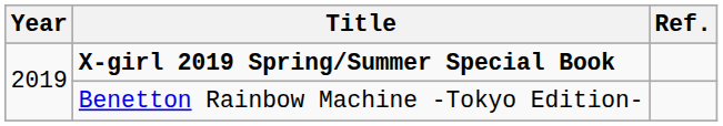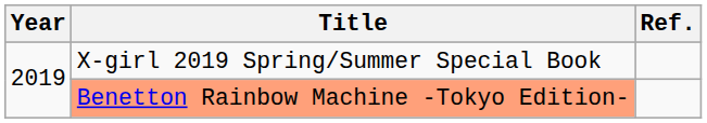X-girl 2019 Spring/Summer Special Book | Title: bold -> normal
Benetton Rainbow Machine -Tokyo Edition- | Title: no background -> lightsalmon background
